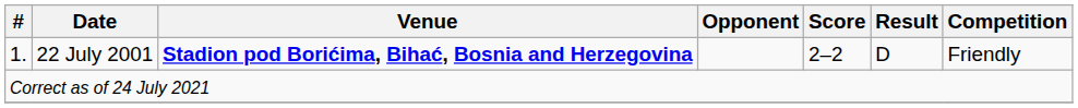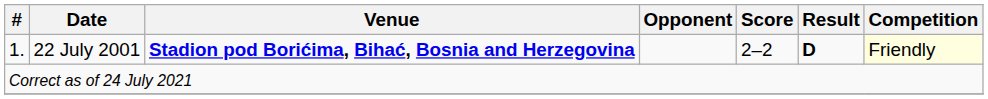1. | Result: normal -> bold
1. | Competition: no background -> lightyellow background
